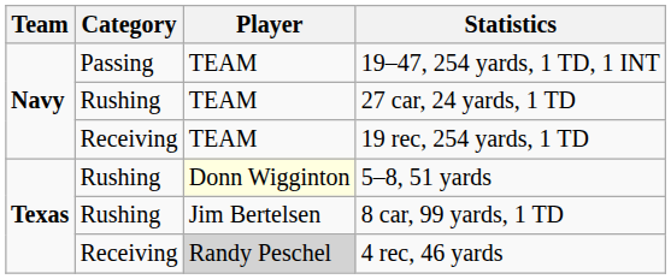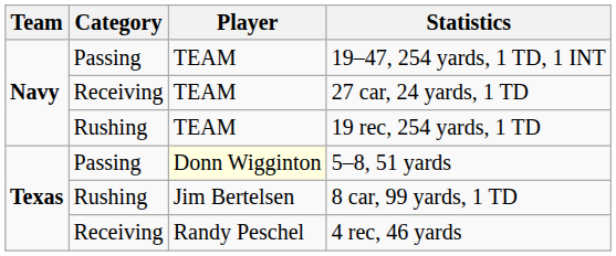27 car, 24 yards, 1 TD | Category: Rushing -> Receiving
19 rec, 254 yards, 1 TD | Category: Receiving -> Rushing
5–8, 51 yards | Category: Rushing -> Passing
4 rec, 46 yards | Player: lightgrey background -> no background
